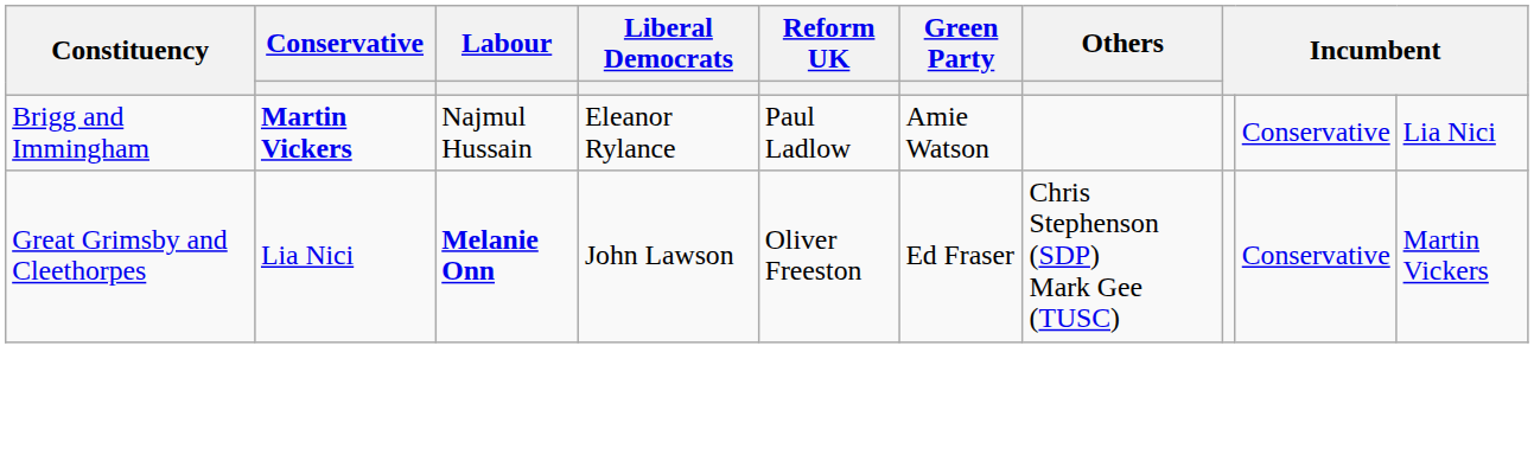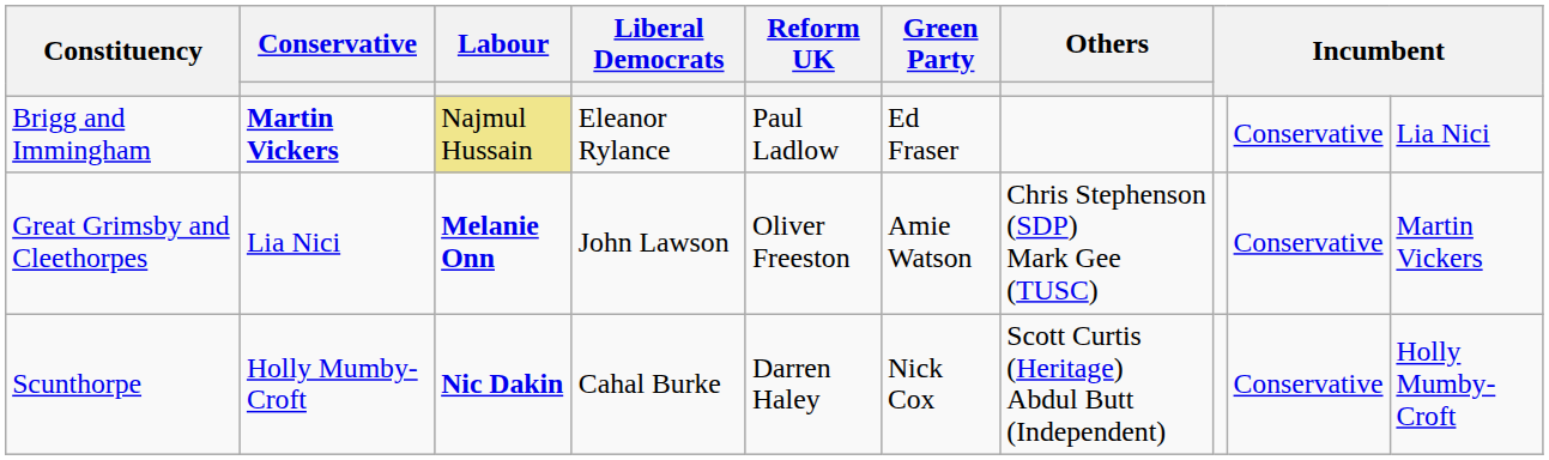Brigg and Immingham | Labour: no background -> khaki background
Brigg and Immingham | Green Party: Amie Watson -> Ed Fraser
Great Grimsby and Cleethorpes | Green Party: Ed Fraser -> Amie Watson
+ row: Scunthorpe | Holly Mumby-Croft | Nic Dakin | Cahal Burke | Darren Haley | Nick Cox | Scott Curtis (Heritage) Abdul Butt (Independent) | Conservative | Holly Mumby-Croft
